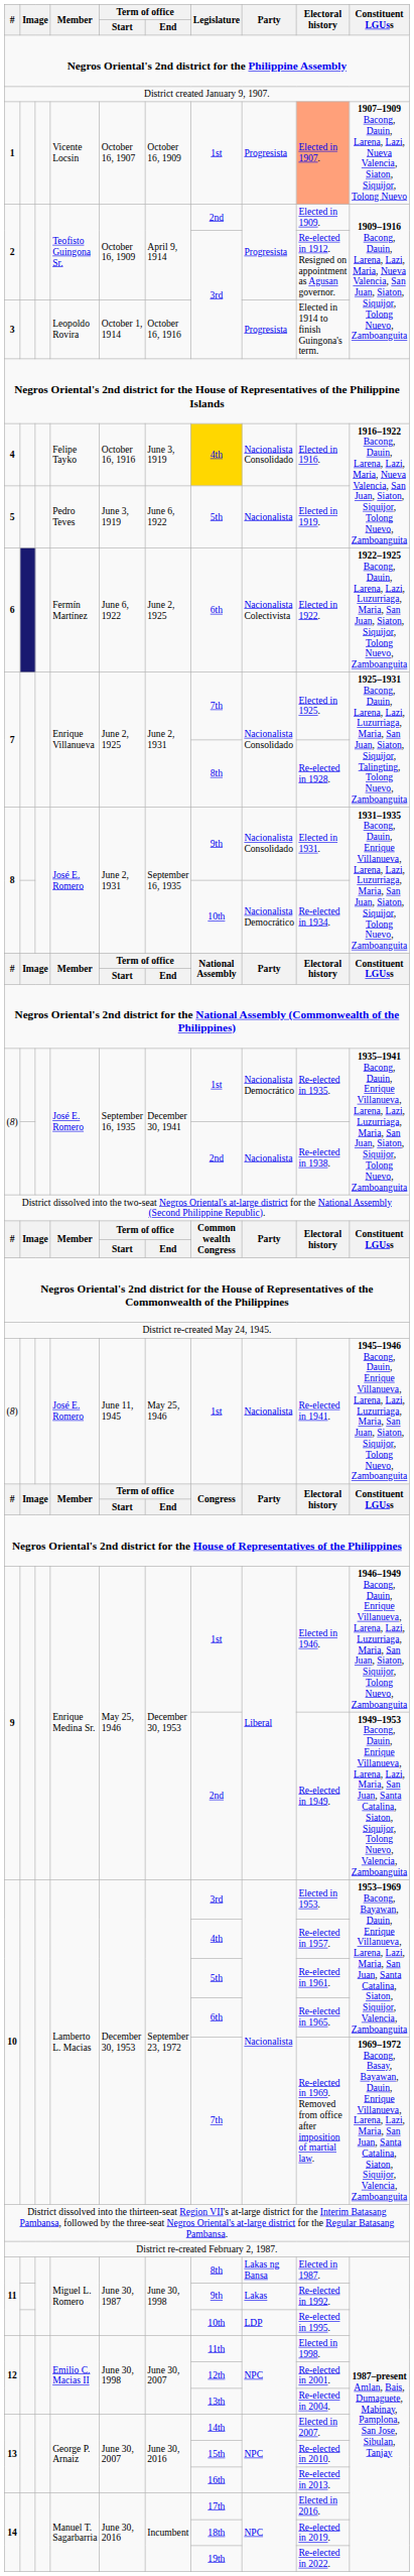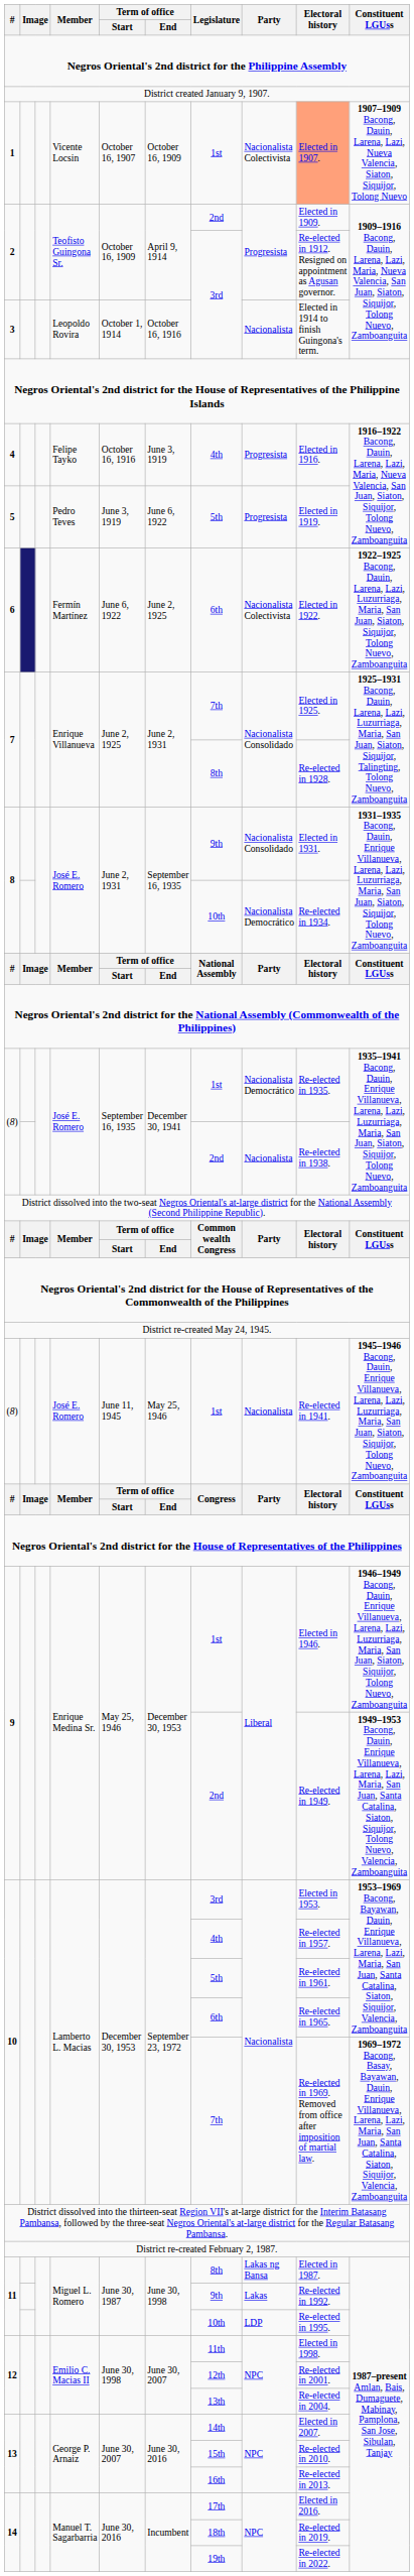1 | Party: Progresista -> Nacionalista Colectivista
3 | Party: Progresista -> Nacionalista
4 | Legislature: gold background -> no background
4 | Party: Nacionalista Consolidado -> Progresista
5 | Party: Nacionalista -> Progresista
